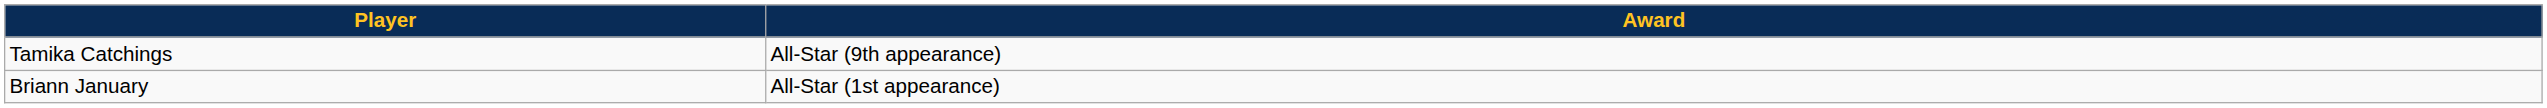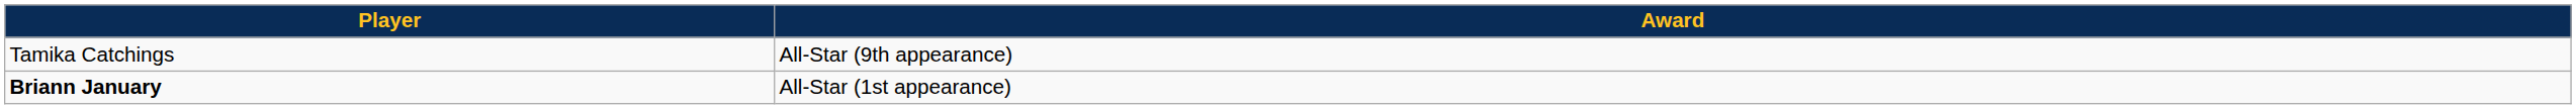row 3 | Player: normal -> bold
